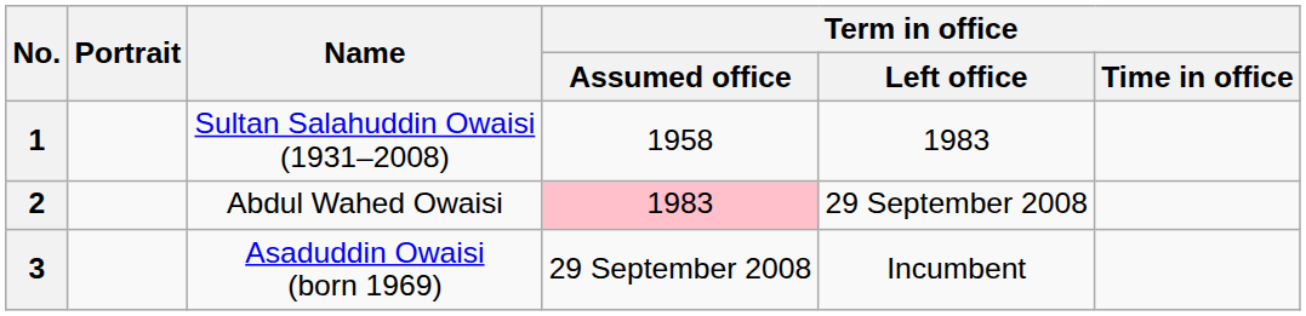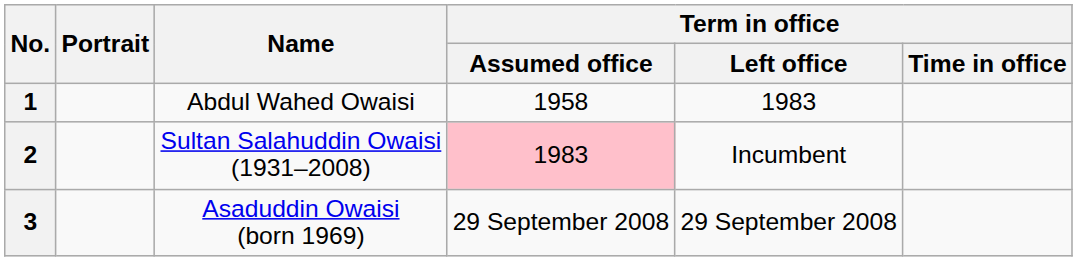1 | Name: Sultan Salahuddin Owaisi (1931–2008) -> Abdul Wahed Owaisi
2 | Name: Abdul Wahed Owaisi -> Sultan Salahuddin Owaisi (1931–2008)
2 | Term in office / Left office: 29 September 2008 -> Incumbent
3 | Term in office / Left office: Incumbent -> 29 September 2008
